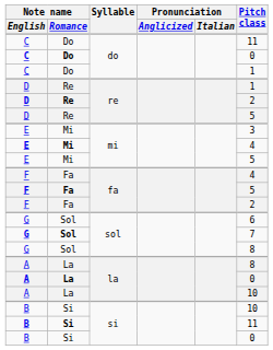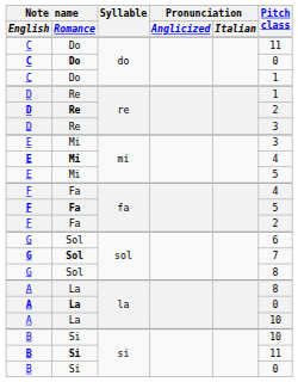row 8 | Pitch class: 5 -> 3
